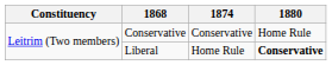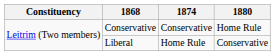Liberal | 1880: bold -> normal
